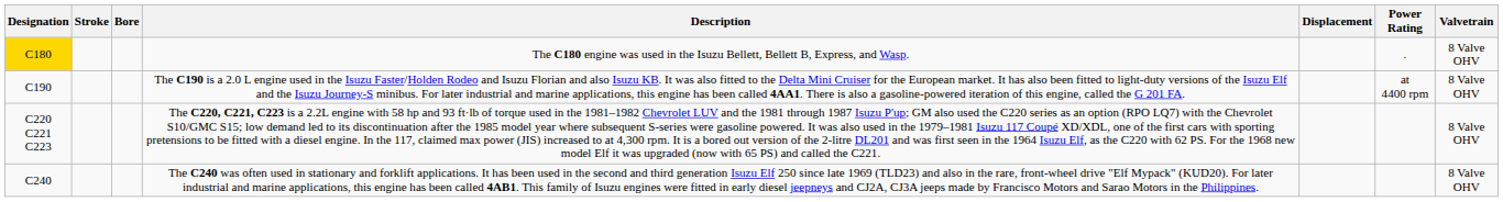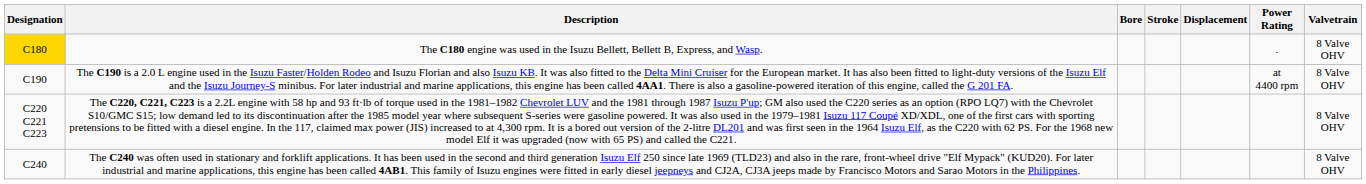columns swapped: Description <-> Stroke
